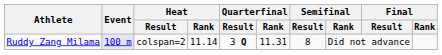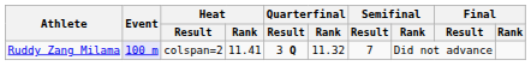Ruddy Zang Milama | Heat / Rank: 11.14 -> 11.41
Ruddy Zang Milama | Quarterfinal / Rank: 11.31 -> 11.32
Ruddy Zang Milama | Semifinal / Result: 8 -> 7
